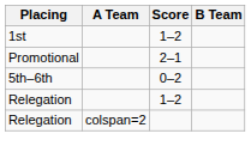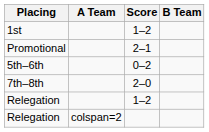+ row: 7th–8th | 2–0
